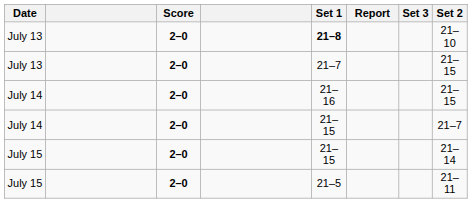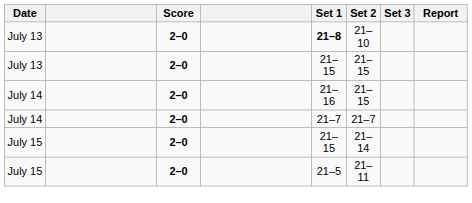columns swapped: Set 2 <-> Report
row 3 | Set 1: 21–7 -> 21–15
row 5 | Set 1: 21–15 -> 21–7
